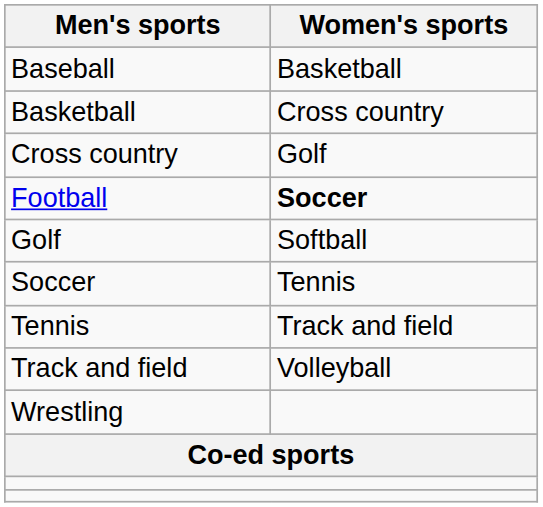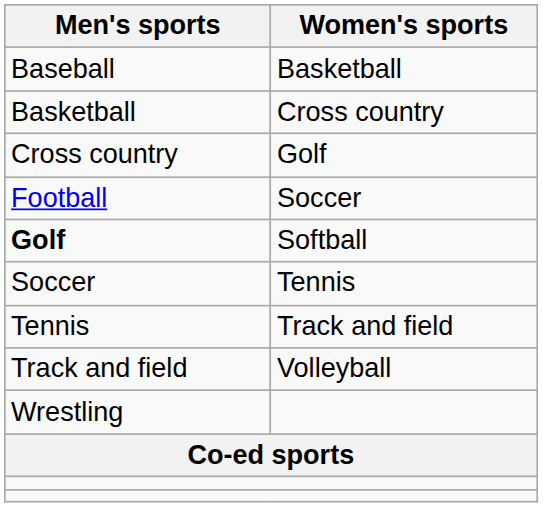row 5 | Women's sports: bold -> normal
row 6 | Men's sports: normal -> bold
